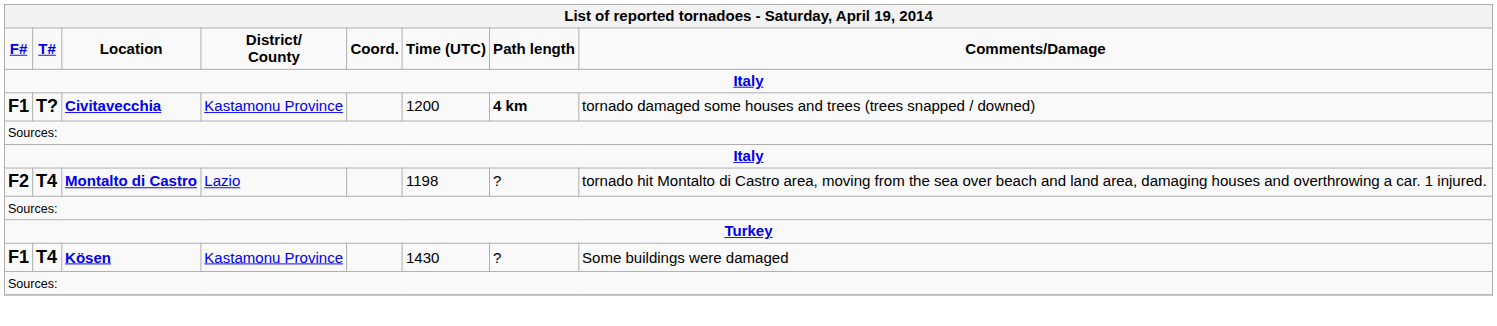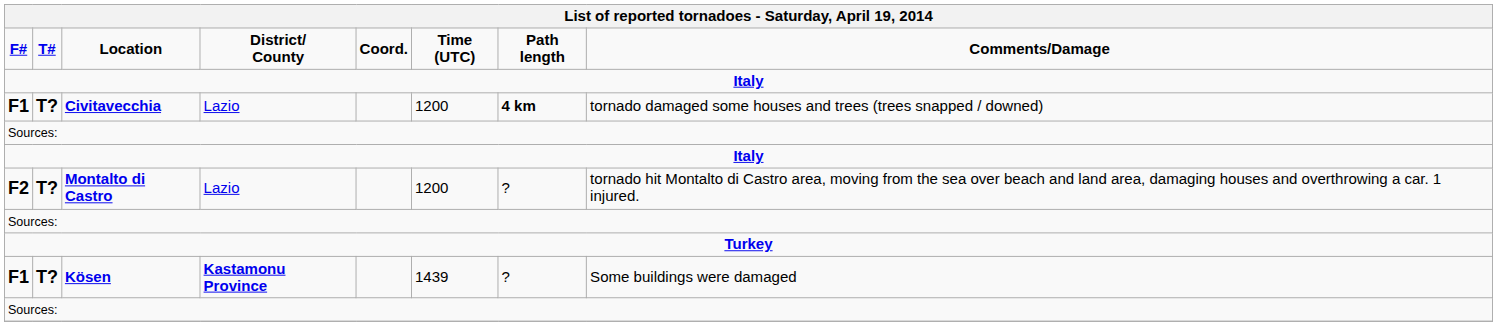Civitavecchia | District/ County: Kastamonu Province -> Lazio
Montalto di Castro | T#: T4 -> T?
Montalto di Castro | Time (UTC): 1198 -> 1200
Kösen | T#: T4 -> T?
Kösen | District/ County: normal -> bold
Kösen | Time (UTC): 1430 -> 1439
